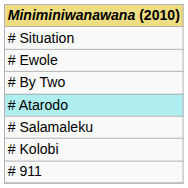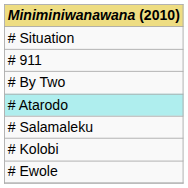row 3 | column 1: # Ewole -> # 911
row 8 | column 1: # 911 -> # Ewole
